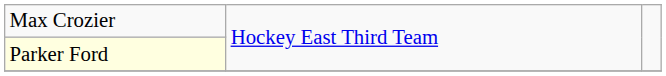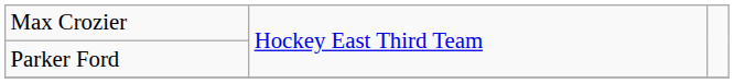Parker Ford | column 1: lightyellow background -> no background
